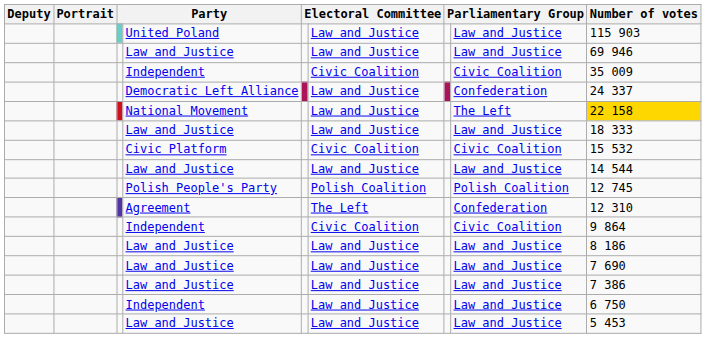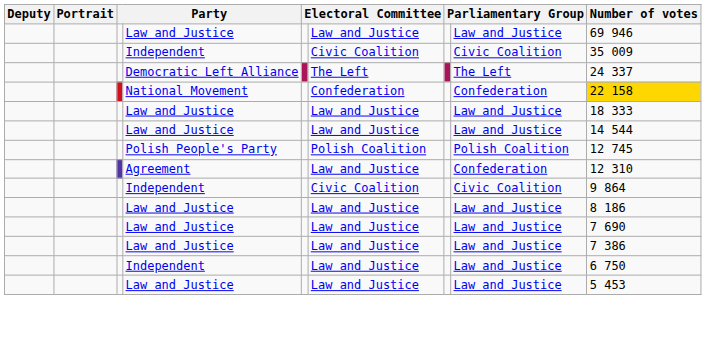- row: United Poland | Law and Justice | Law and Justice | 115 903
Democratic Left Alliance | column 6: Law and Justice -> The Left
Democratic Left Alliance | column 8: Confederation -> The Left
National Movement | column 6: Law and Justice -> Confederation
National Movement | column 8: The Left -> Confederation
- row: Civic Platform | Civic Coalition | Civic Coalition | 15 532
Agreement | column 6: The Left -> Law and Justice
